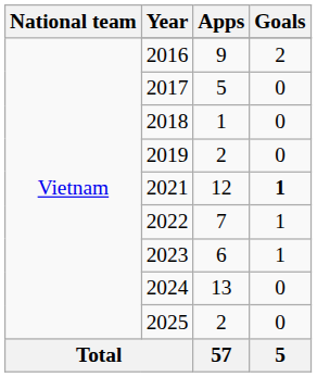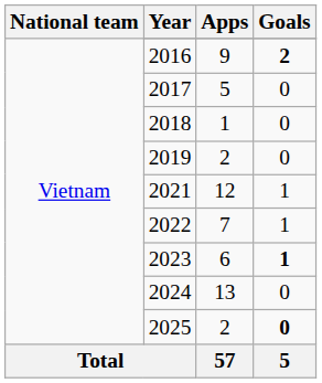2016 | Goals: normal -> bold
2021 | Goals: bold -> normal
2023 | Goals: normal -> bold
2025 | Goals: normal -> bold
